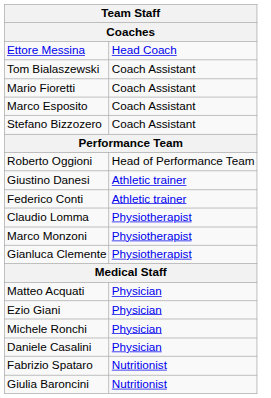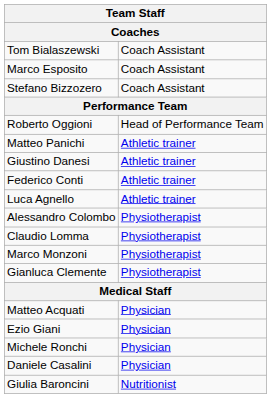- row: Ettore Messina | Head Coach
- row: Mario Fioretti | Coach Assistant
+ row: Matteo Panichi | Athletic trainer
+ row: Luca Agnello | Athletic trainer
+ row: Alessandro Colombo | Physiotherapist
- row: Fabrizio Spataro | Nutritionist
